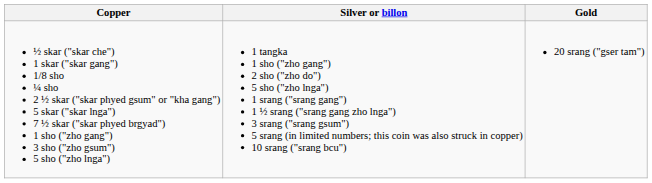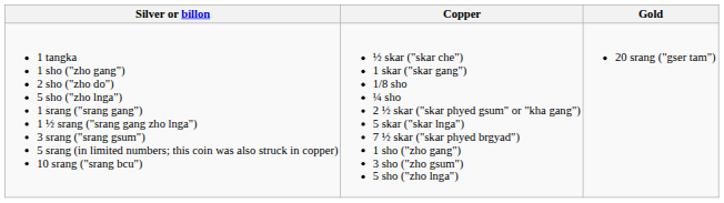columns swapped: Copper <-> Silver or billon
